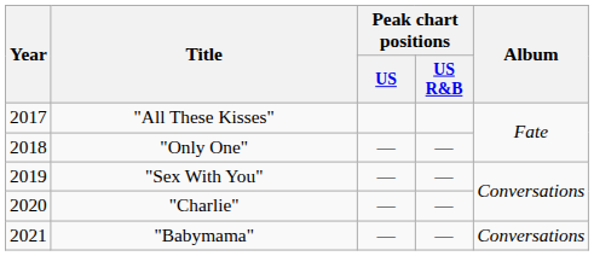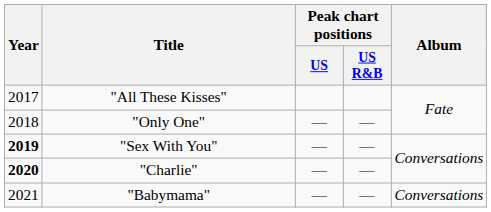"Sex With You" | Year: normal -> bold
"Charlie" | Year: normal -> bold
